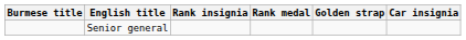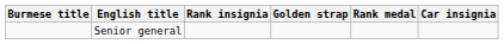columns swapped: Golden strap <-> Rank medal
